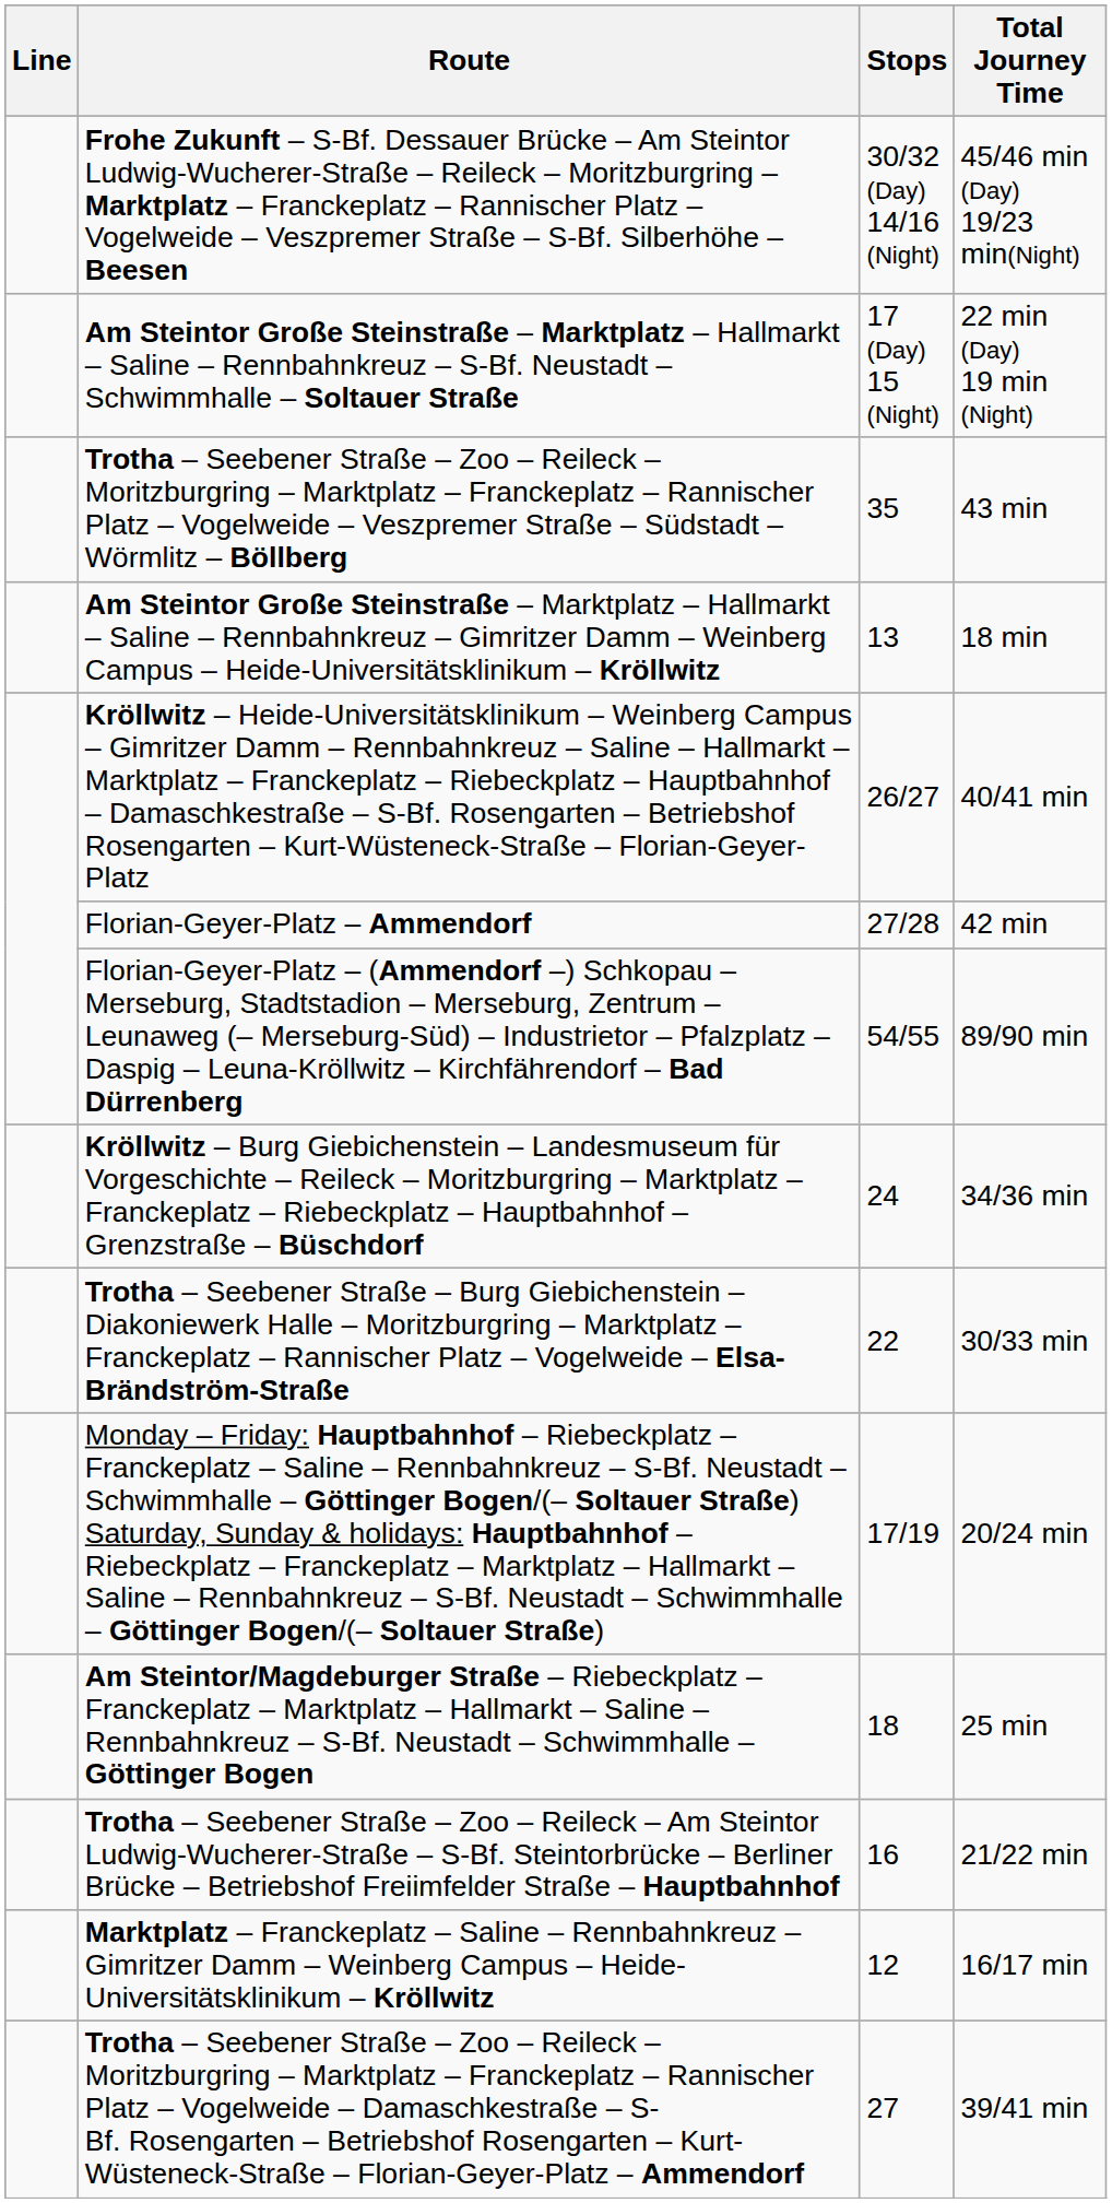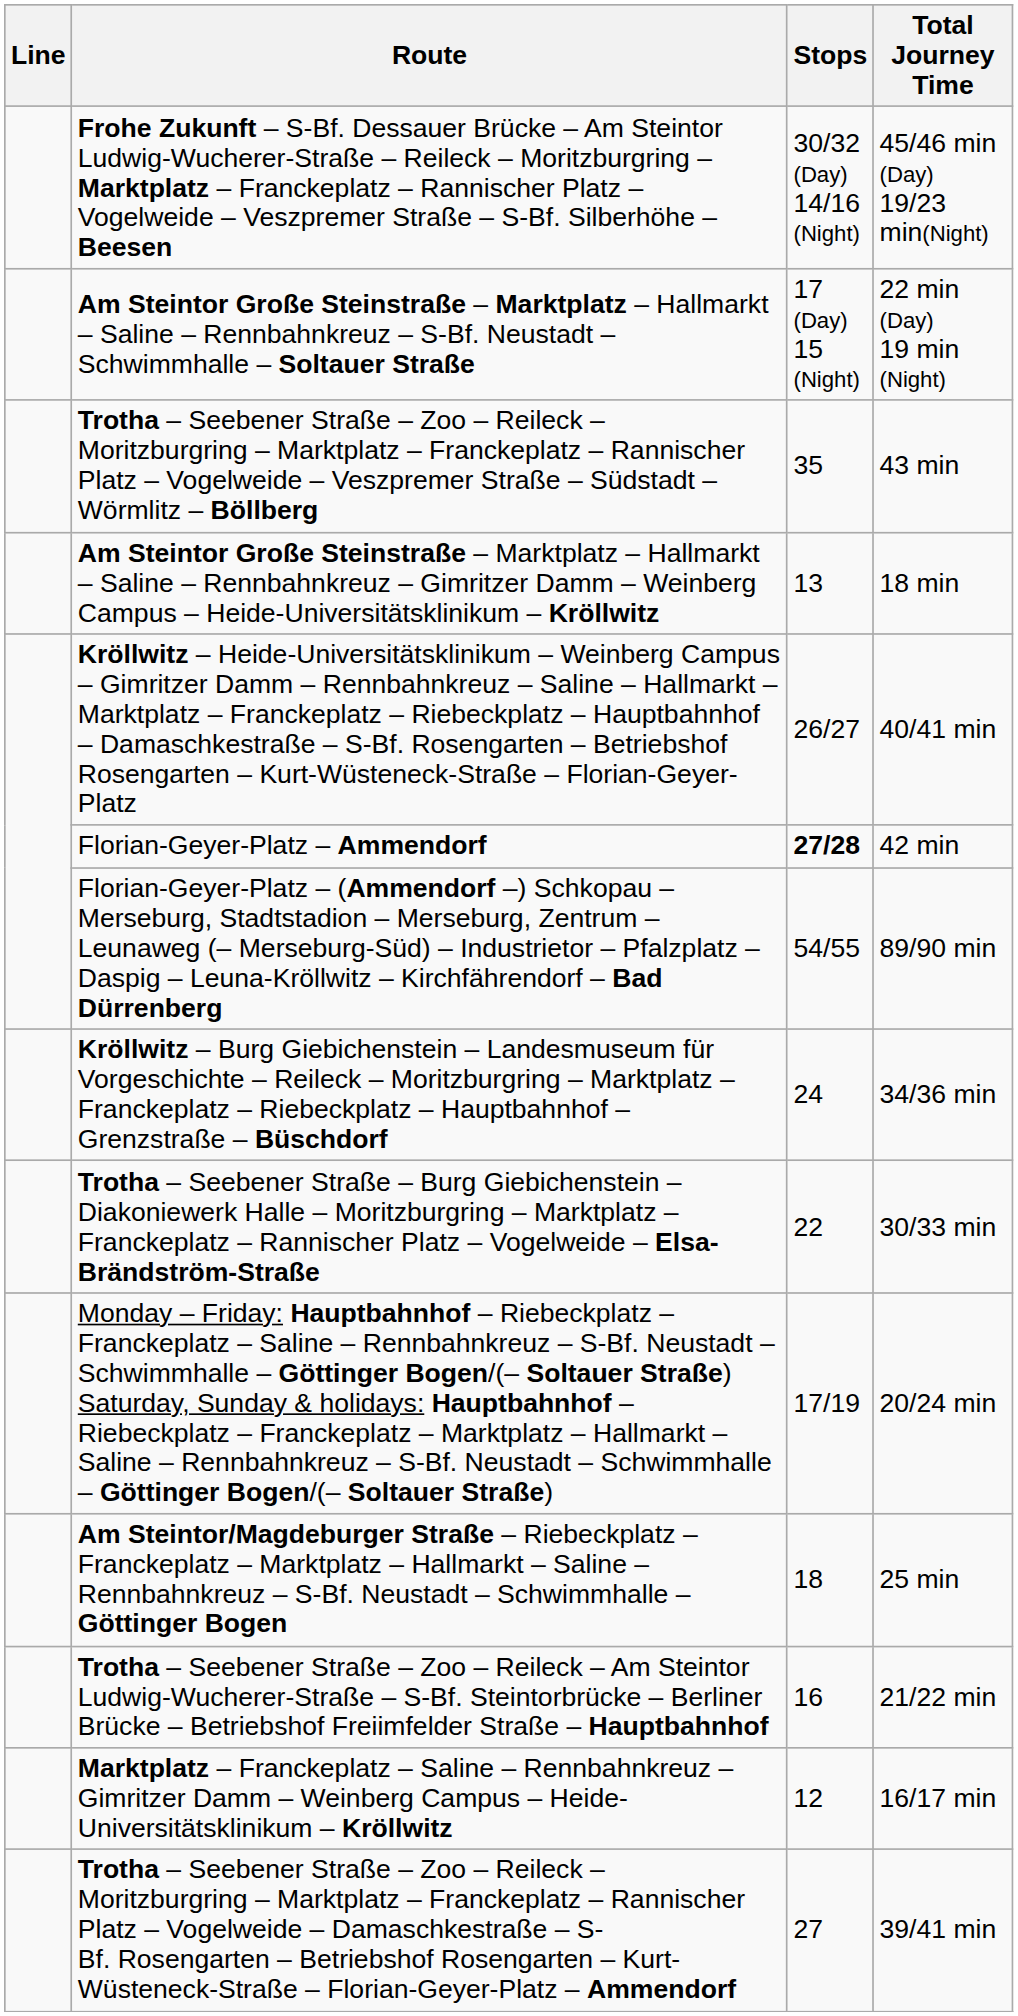Florian-Geyer-Platz – Ammendorf | Stops: normal -> bold
